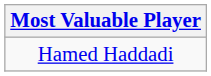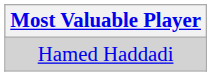row 2 | column 1: no background -> lightgrey background
